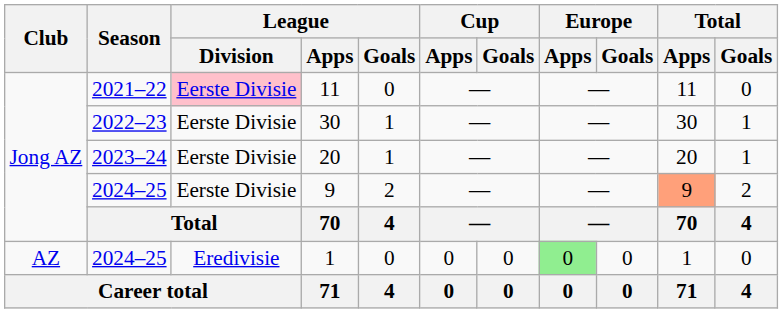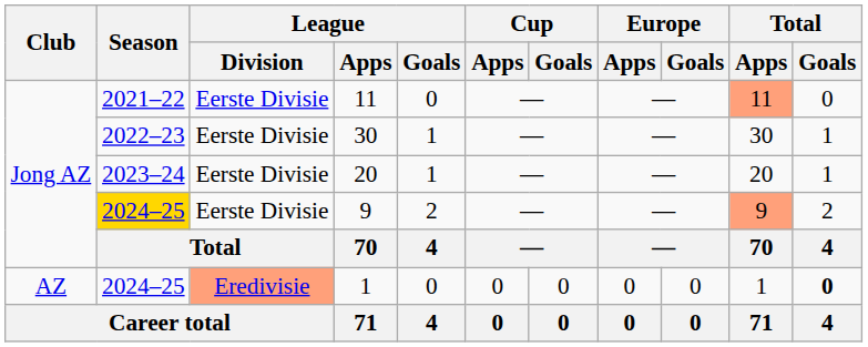row 3 | League / Division: pink background -> no background
row 3 | Total / Apps: no background -> lightsalmon background
row 6 | Season: no background -> gold background
row 8 | League / Division: no background -> lightsalmon background
row 8 | Europe / Apps: lightgreen background -> no background
row 8 | Total / Goals: normal -> bold
